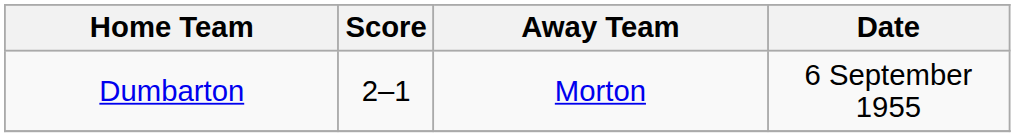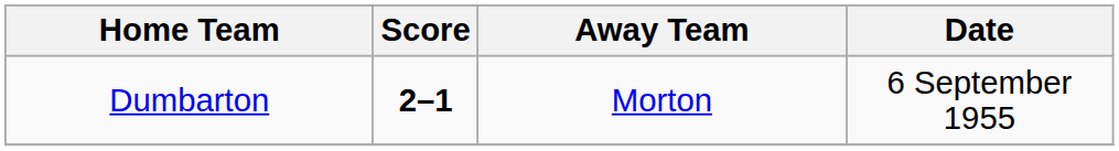Dumbarton | Score: normal -> bold
